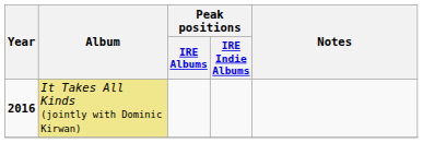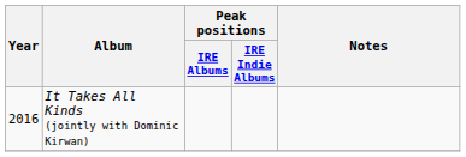row 3 | Year: bold -> normal
row 3 | Album: khaki background -> no background
